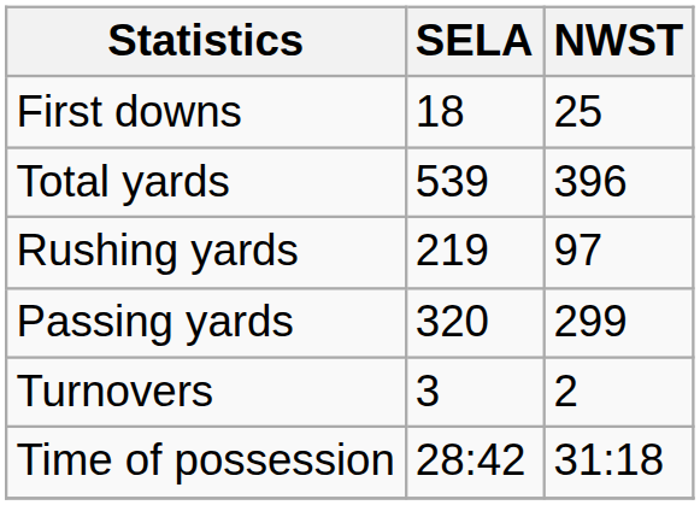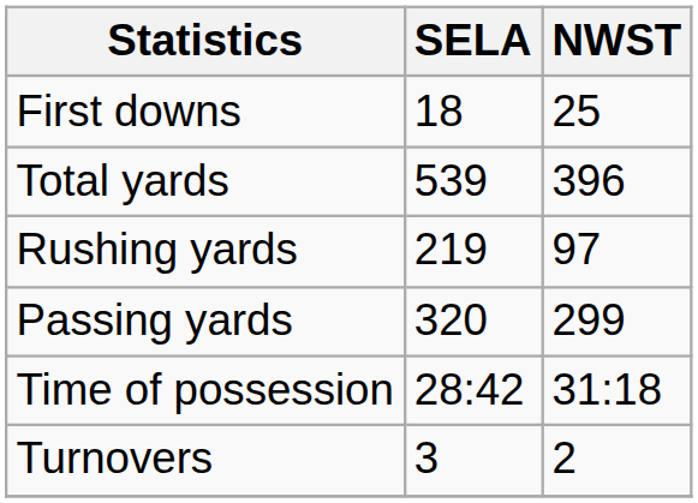rows swapped: Turnovers <-> Time of possession
